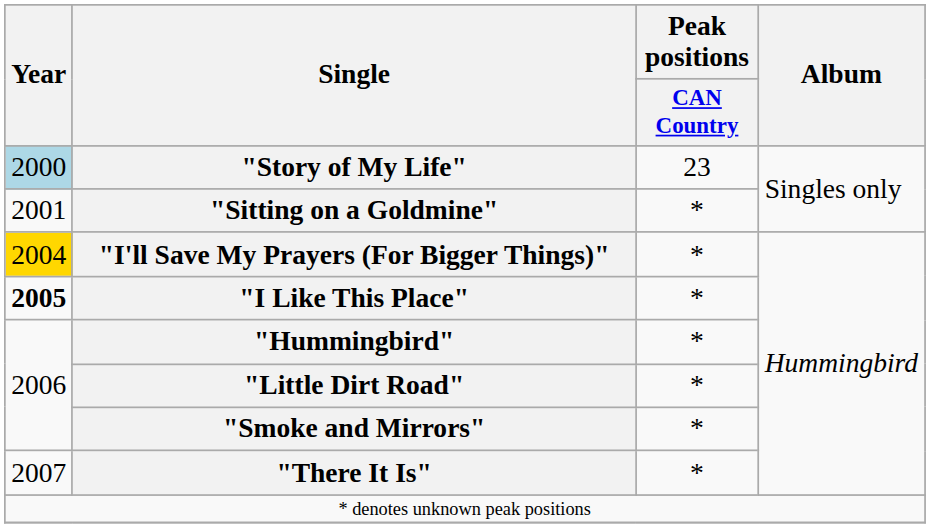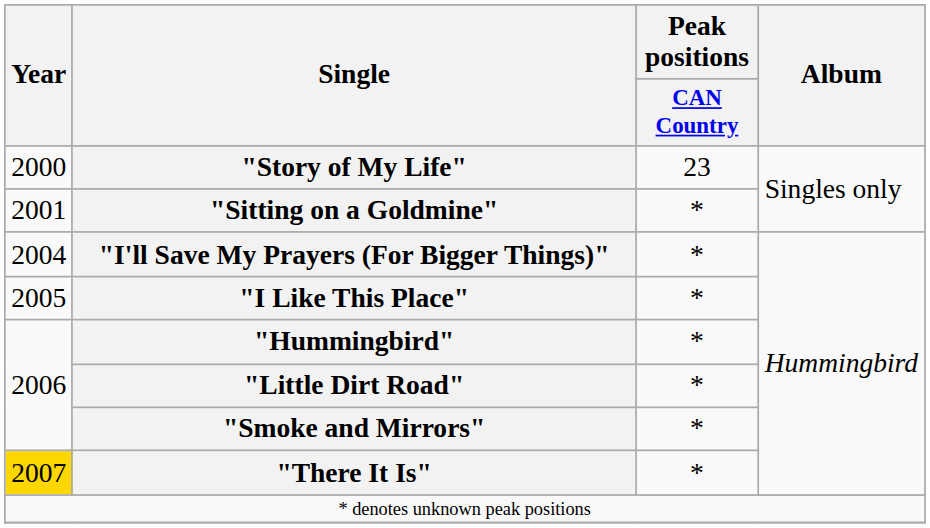"Story of My Life" | Year: lightblue background -> no background
"I'll Save My Prayers (For Bigger Things)" | Year: gold background -> no background
"I Like This Place" | Year: bold -> normal
"There It Is" | Year: no background -> gold background
